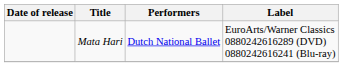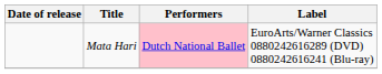Mata Hari | Performers: no background -> pink background
